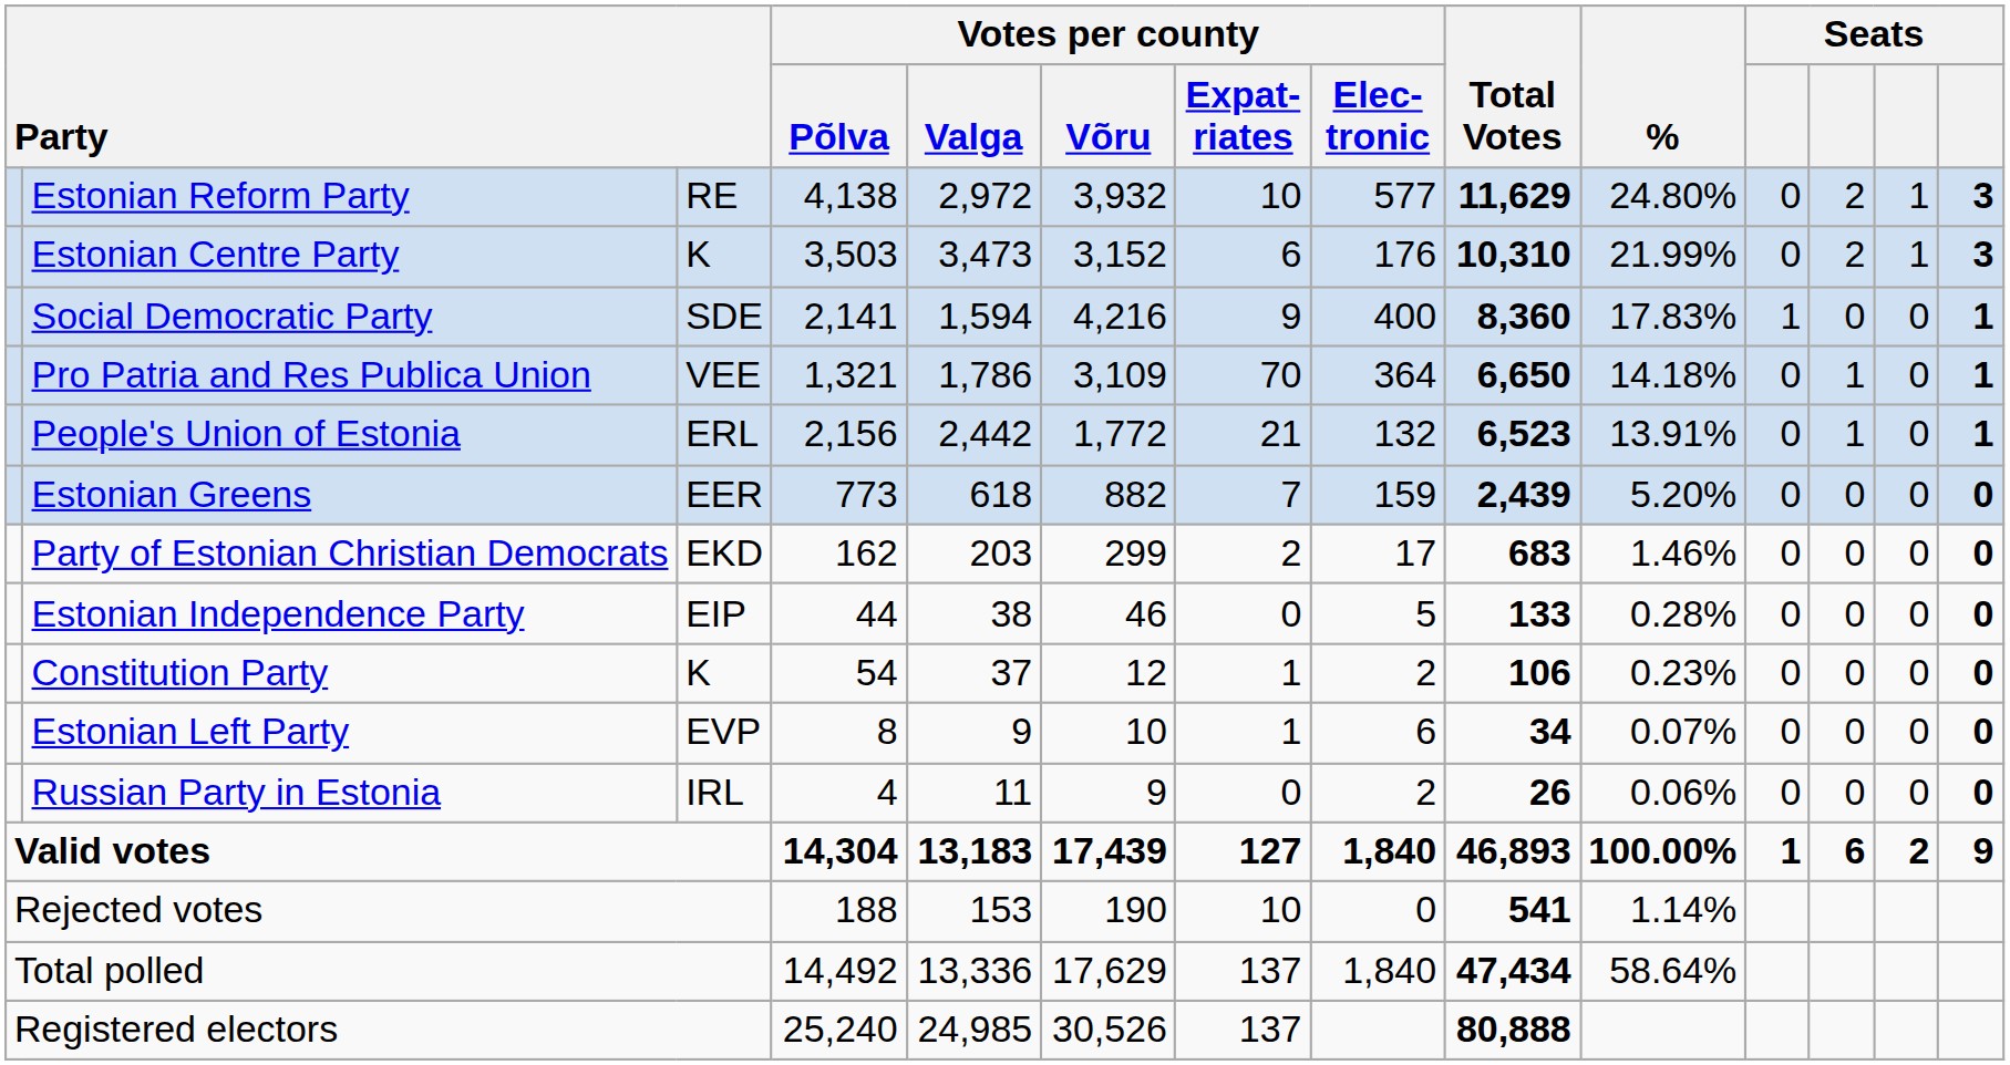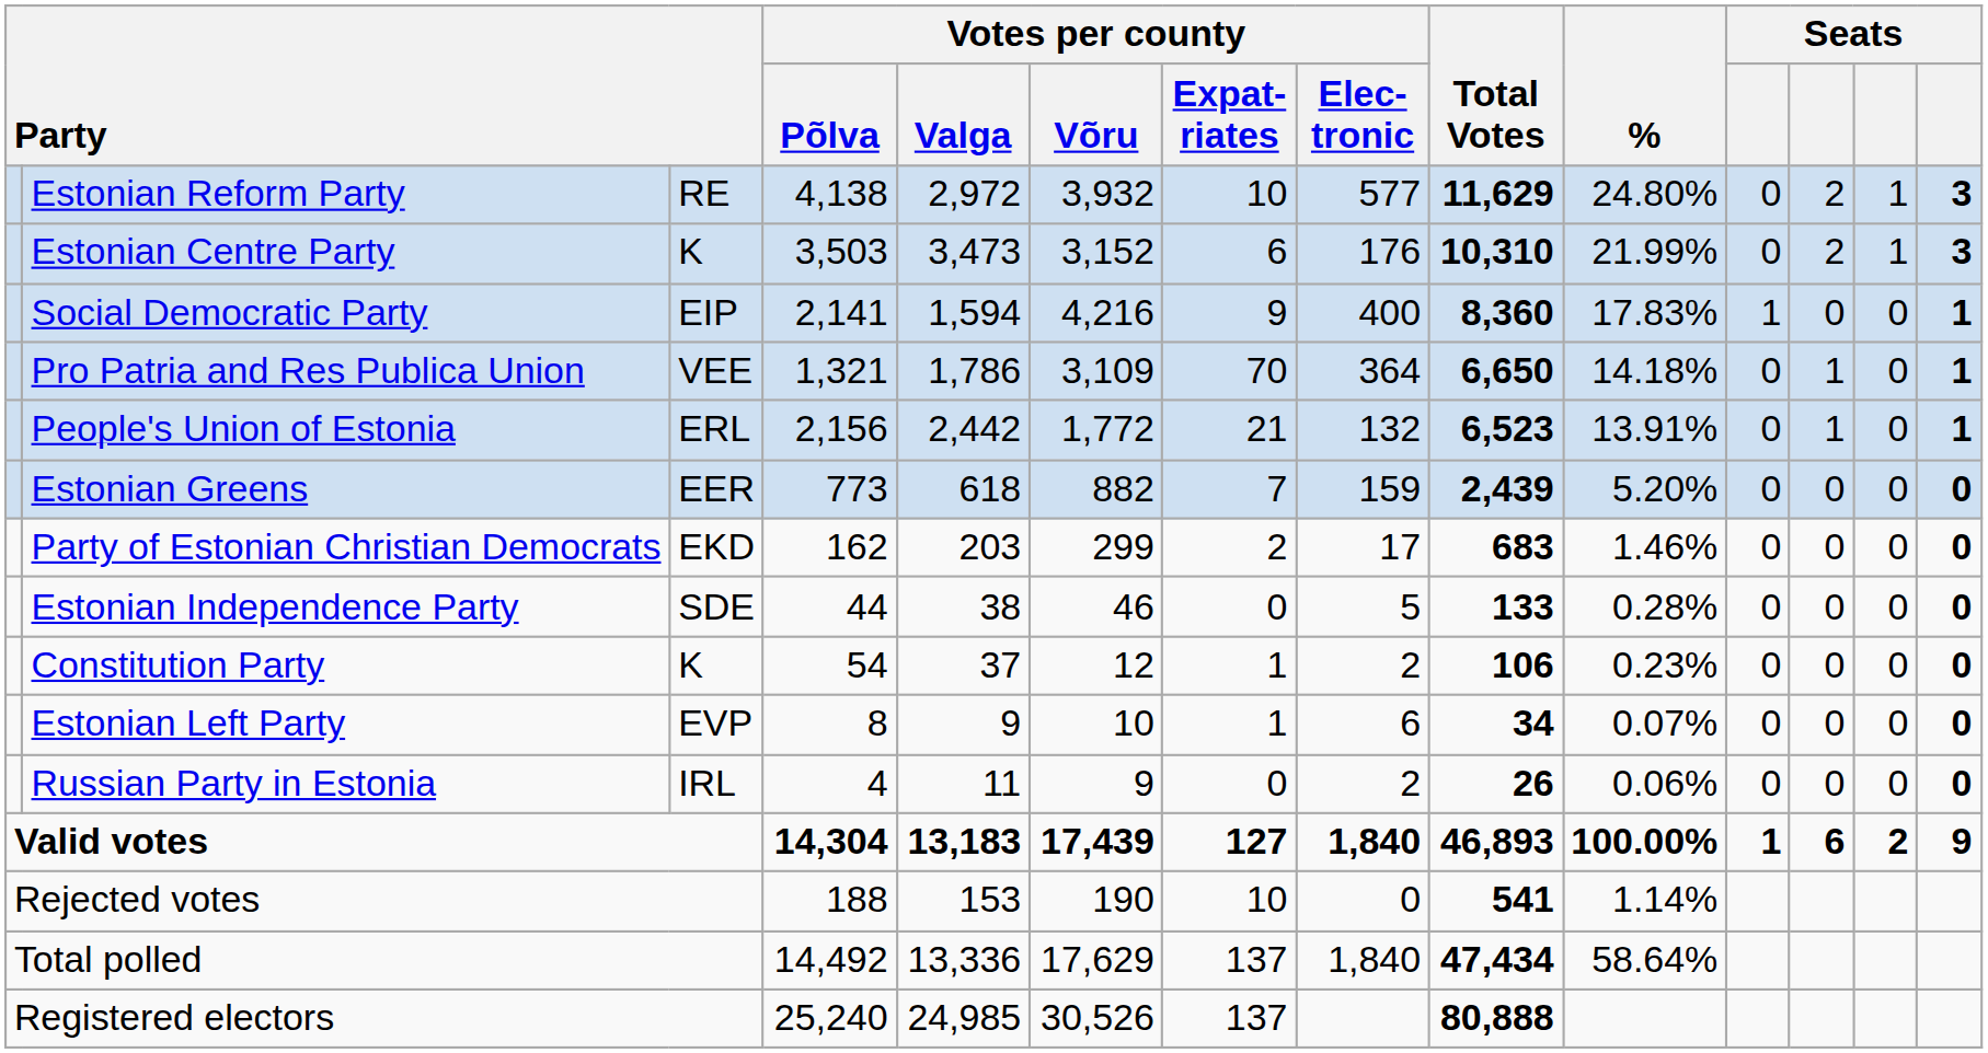Social Democratic Party | column 3: SDE -> EIP
Estonian Independence Party | column 3: EIP -> SDE
